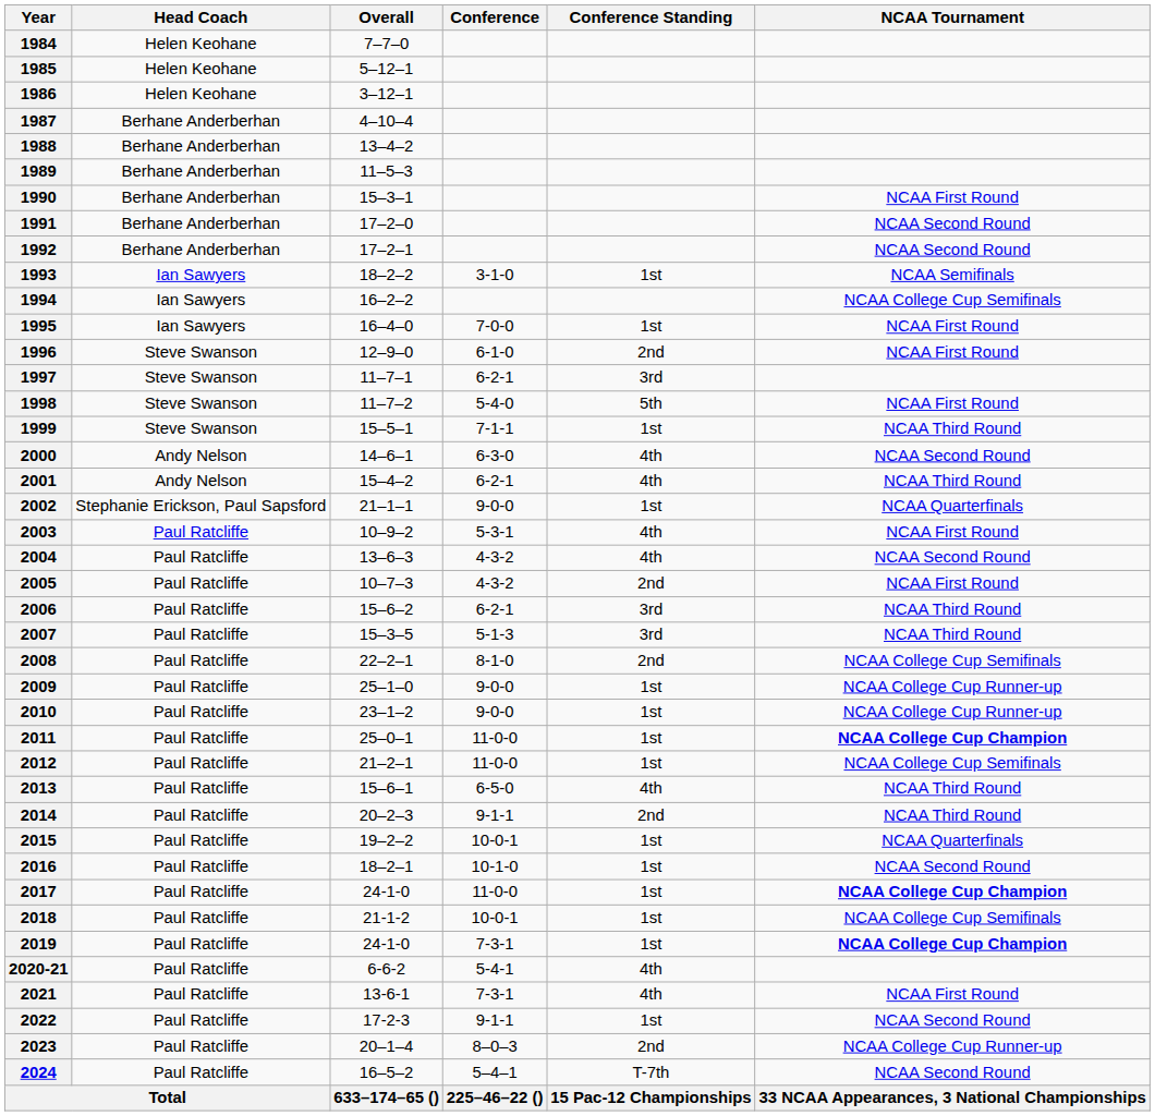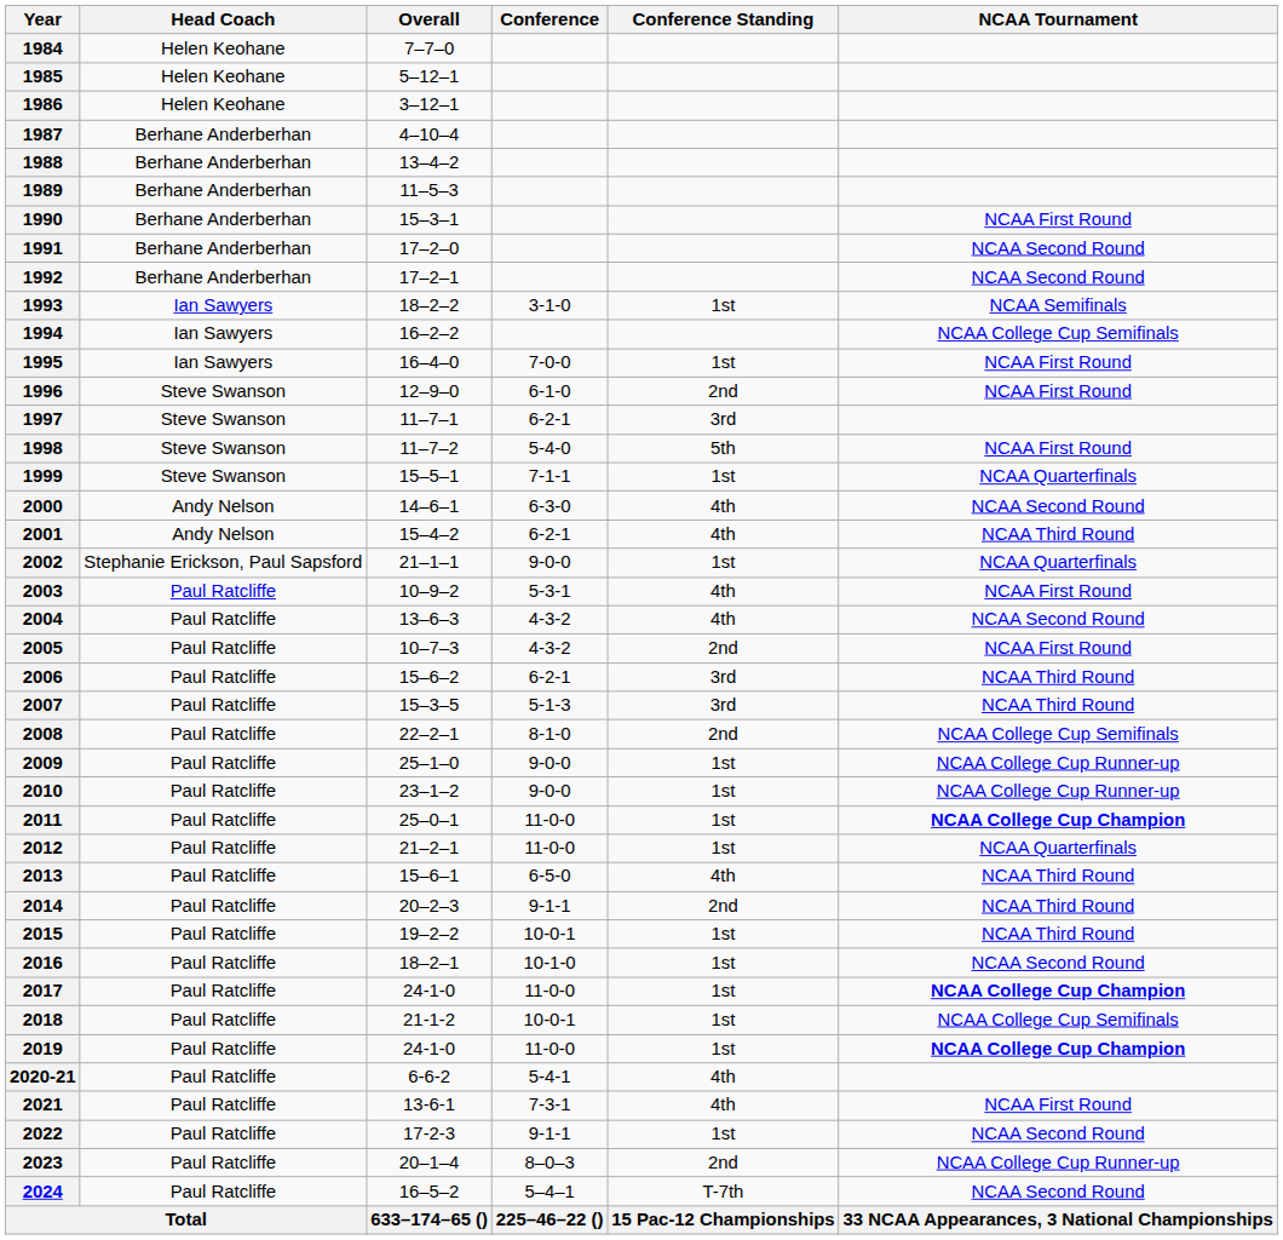1999 | NCAA Tournament: NCAA Third Round -> NCAA Quarterfinals
2012 | NCAA Tournament: NCAA College Cup Semifinals -> NCAA Quarterfinals
2015 | NCAA Tournament: NCAA Quarterfinals -> NCAA Third Round
2019 | Conference: 7-3-1 -> 11-0-0
